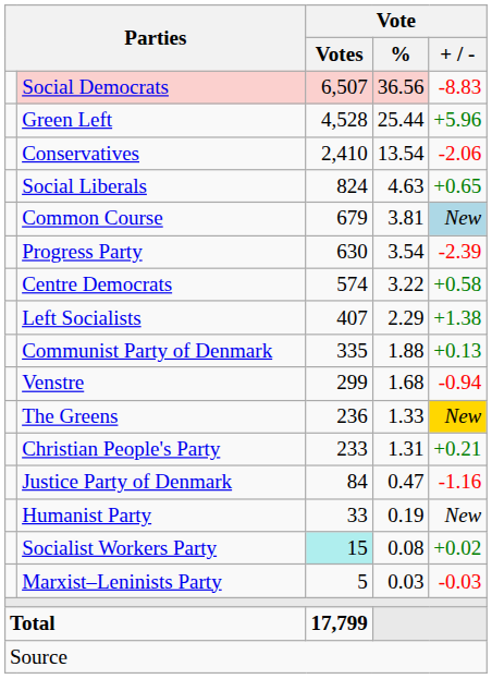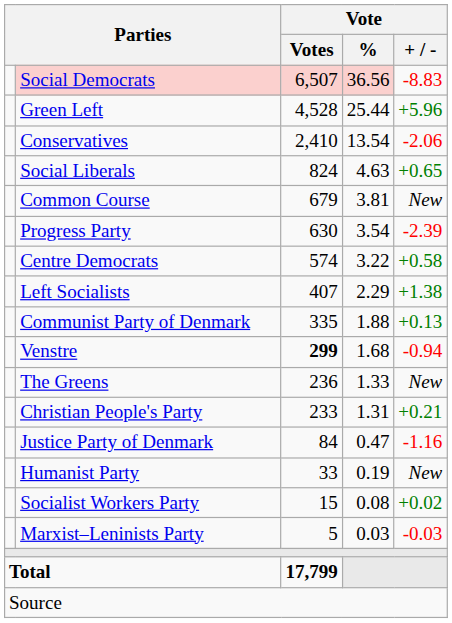Common Course | Vote / + / -: lightblue background -> no background
Venstre | Vote / Votes: normal -> bold
The Greens | Vote / + / -: gold background -> no background
Socialist Workers Party | Vote / Votes: paleturquoise background -> no background
